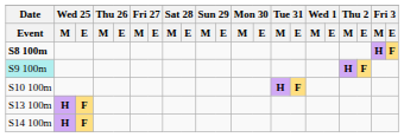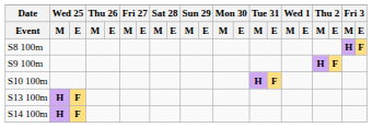S8 100m | Date / Event: bold -> normal
S9 100m | Date / Event: paleturquoise background -> no background
